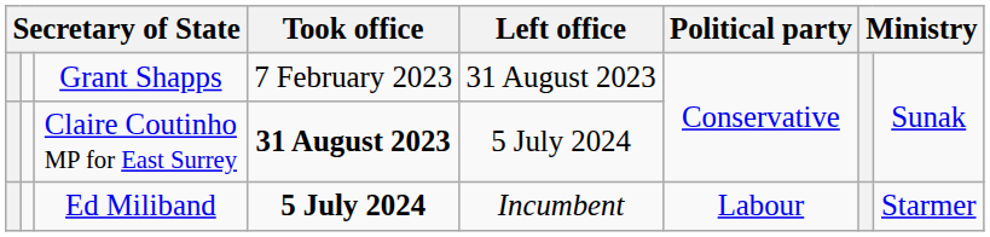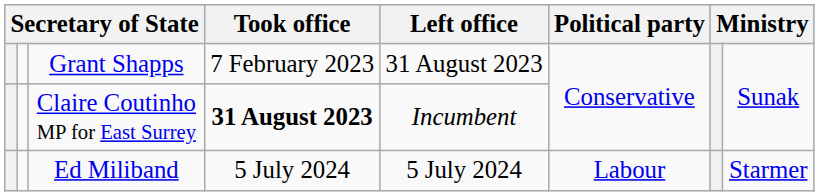Claire Coutinho MP for East Surrey | Left office: 5 July 2024 -> Incumbent
Ed Miliband | Took office: bold -> normal
Ed Miliband | Left office: Incumbent -> 5 July 2024
